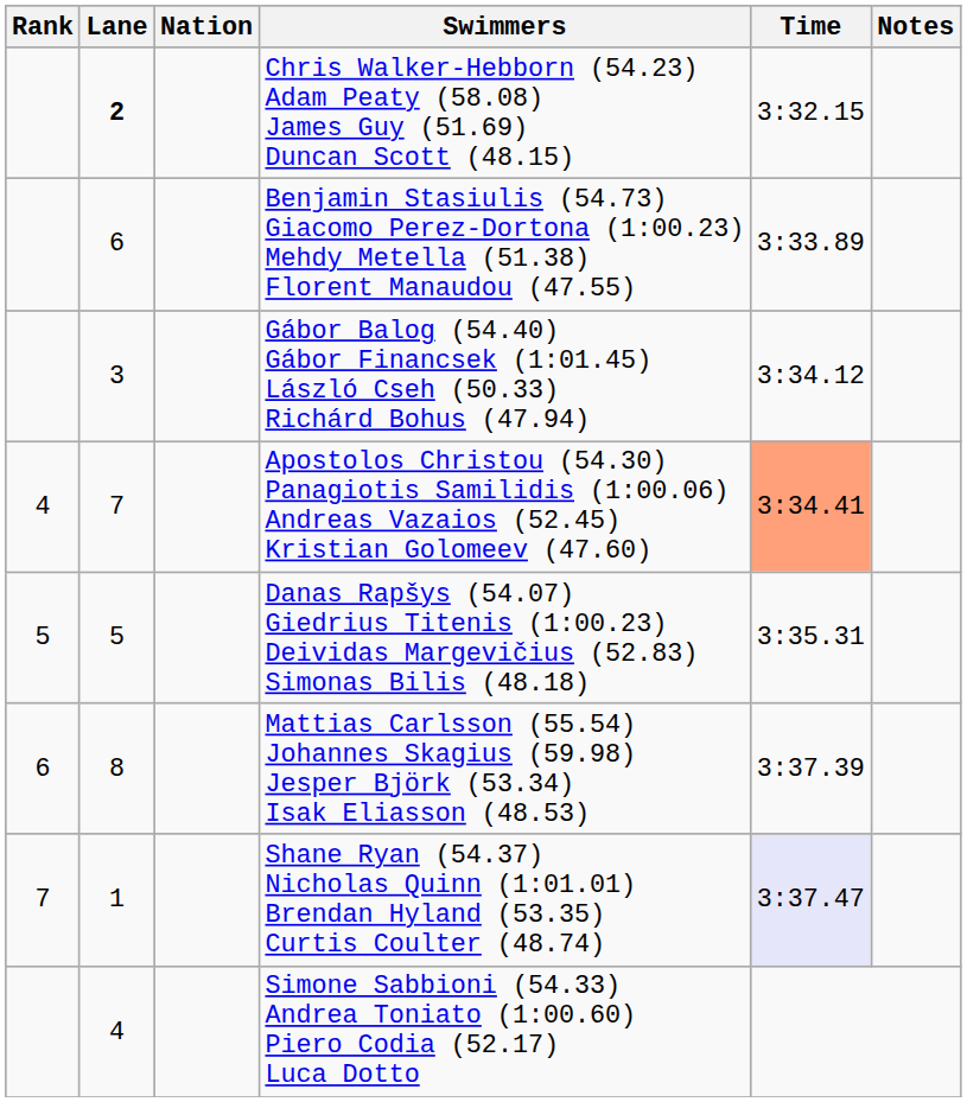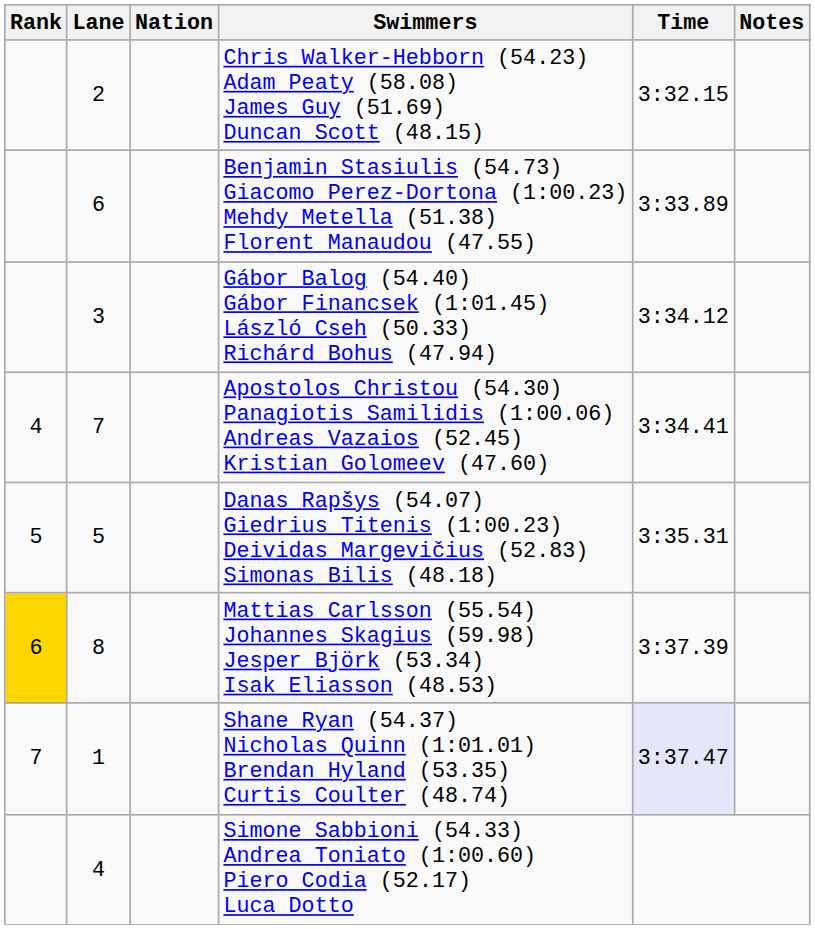row 2 | Lane: bold -> normal
row 5 | Time: lightsalmon background -> no background
row 7 | Rank: no background -> gold background
